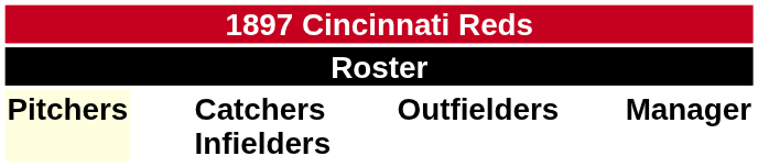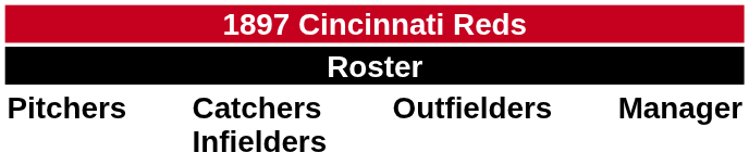Pitchers | column 1: lightyellow background -> no background
